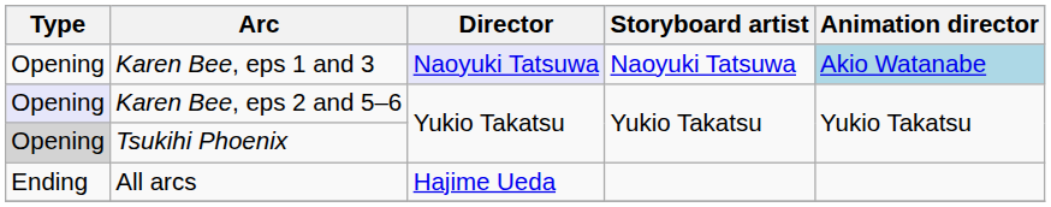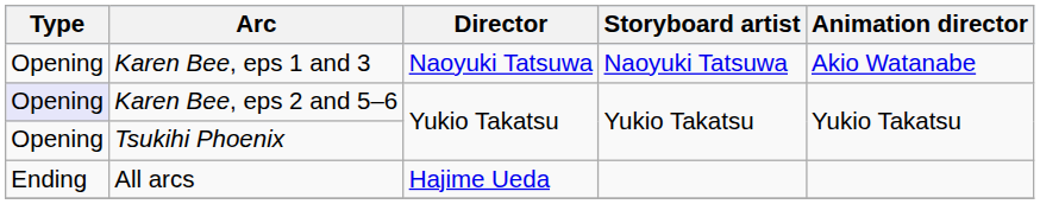Karen Bee, eps 1 and 3 | Director: lavender background -> no background
Karen Bee, eps 1 and 3 | Animation director: lightblue background -> no background
Tsukihi Phoenix | Type: lightgrey background -> no background
